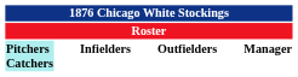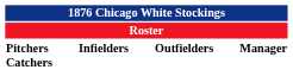Pitchers Catchers | column 1: paleturquoise background -> no background
